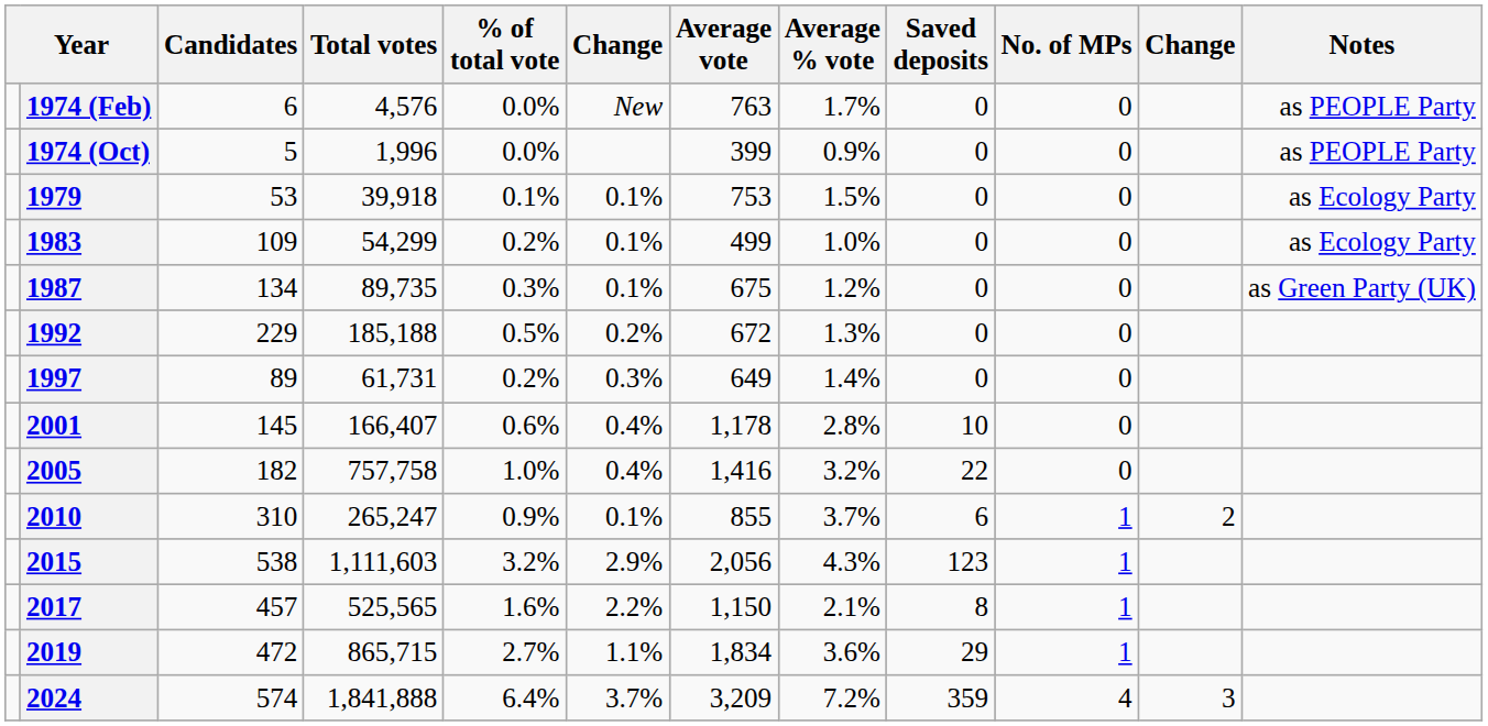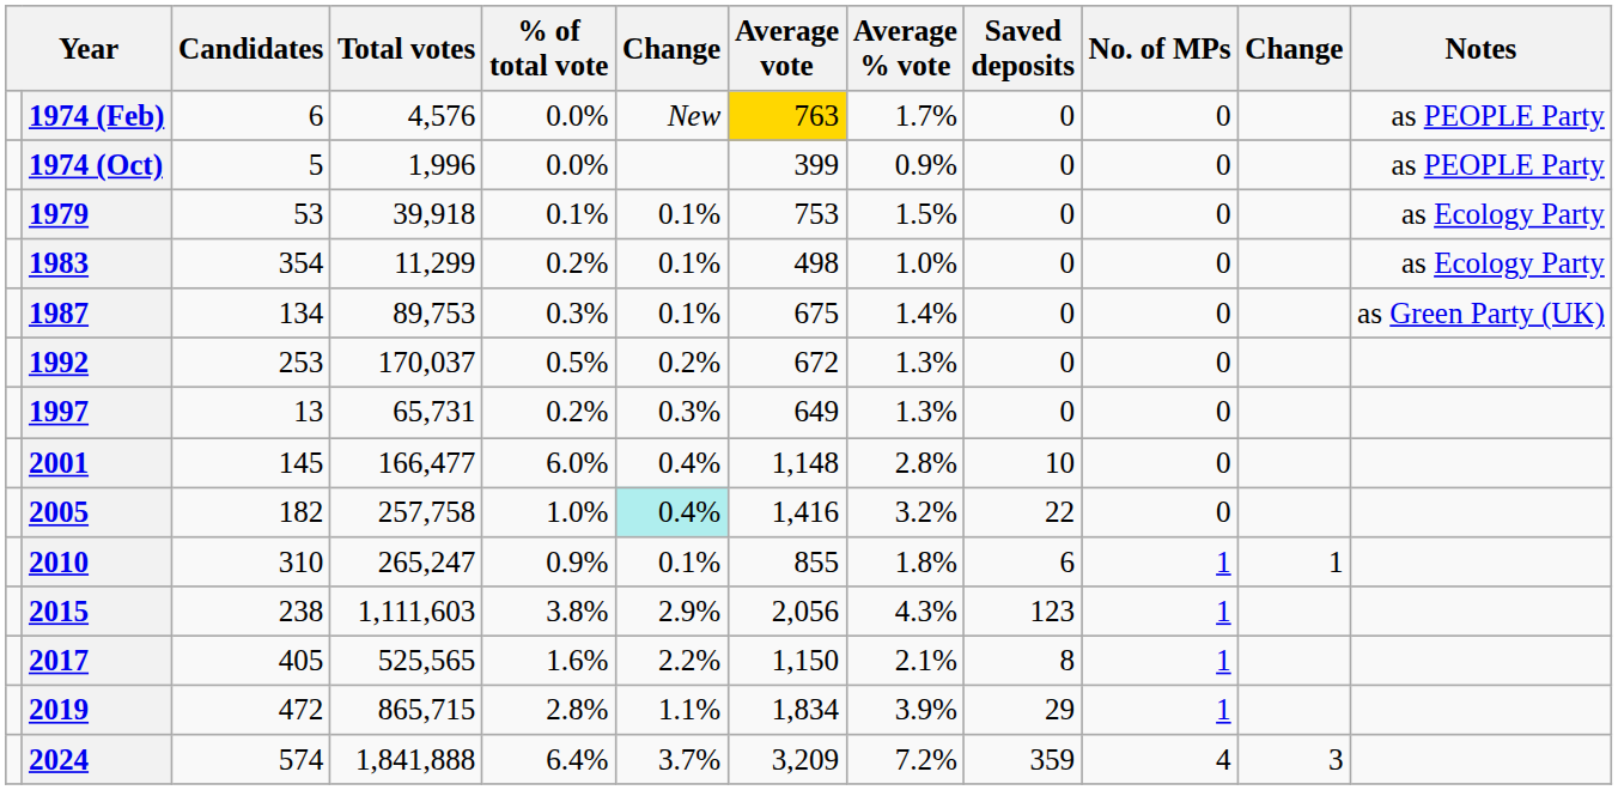1974 (Feb) | Average vote: no background -> gold background
1983 | Candidates: 109 -> 354
1983 | Total votes: 54,299 -> 11,299
1983 | Average vote: 499 -> 498
1987 | Total votes: 89,735 -> 89,753
1987 | Average % vote: 1.2% -> 1.4%
1992 | Candidates: 229 -> 253
1992 | Total votes: 185,188 -> 170,037
1997 | Candidates: 89 -> 13
1997 | Total votes: 61,731 -> 65,731
1997 | Average % vote: 1.4% -> 1.3%
2001 | Total votes: 166,407 -> 166,477
2001 | % of total vote: 0.6% -> 6.0%
2001 | Average vote: 1,178 -> 1,148
2005 | Total votes: 757,758 -> 257,758
2005 | column 6: no background -> paleturquoise background
2010 | Average % vote: 3.7% -> 1.8%
2010 | column 11: 2 -> 1
2015 | Candidates: 538 -> 238
2015 | % of total vote: 3.2% -> 3.8%
2017 | Candidates: 457 -> 405
2019 | % of total vote: 2.7% -> 2.8%
2019 | Average % vote: 3.6% -> 3.9%
